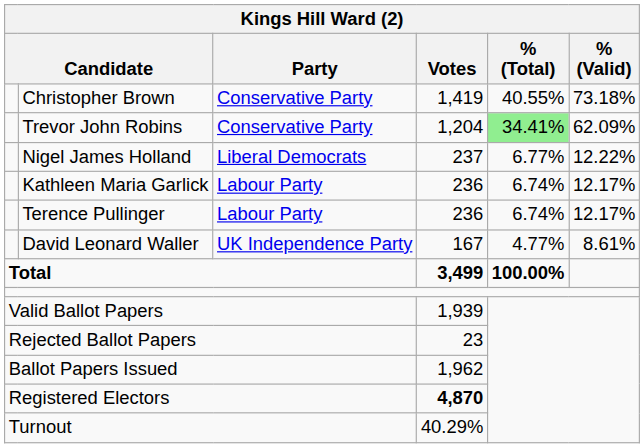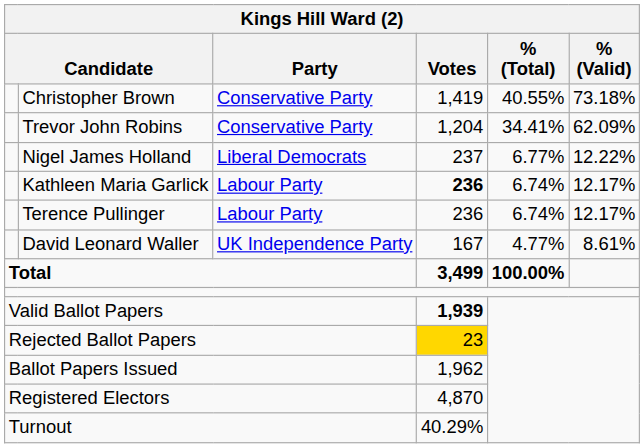Trevor John Robins | % (Total): lightgreen background -> no background
Kathleen Maria Garlick | Votes: normal -> bold
Valid Ballot Papers | Votes: normal -> bold
Rejected Ballot Papers | Votes: no background -> gold background
Registered Electors | Votes: bold -> normal
